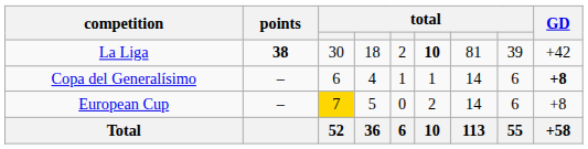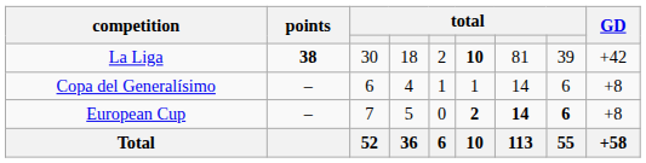Copa del Generalísimo | GD: bold -> normal
European Cup | column 3: gold background -> no background
European Cup | column 6: normal -> bold
European Cup | column 7: normal -> bold
European Cup | column 8: normal -> bold
